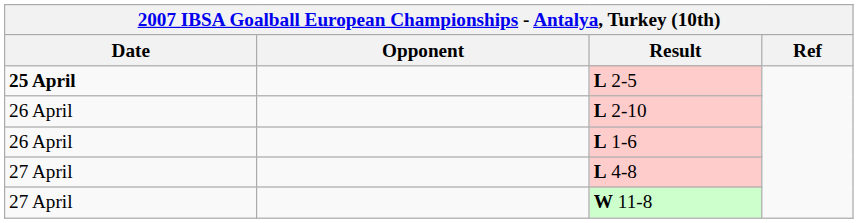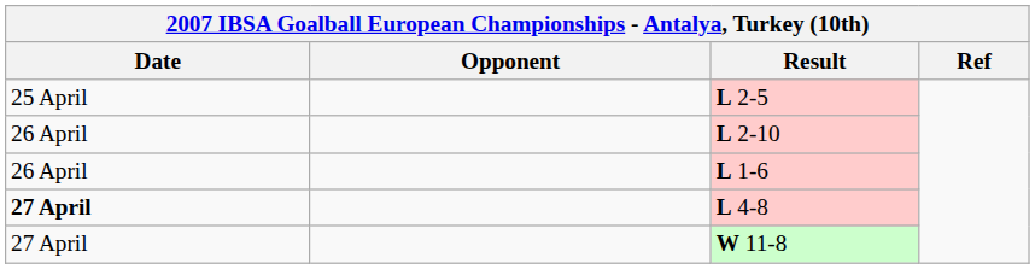L 2-5 | Date: bold -> normal
L 4-8 | Date: normal -> bold
